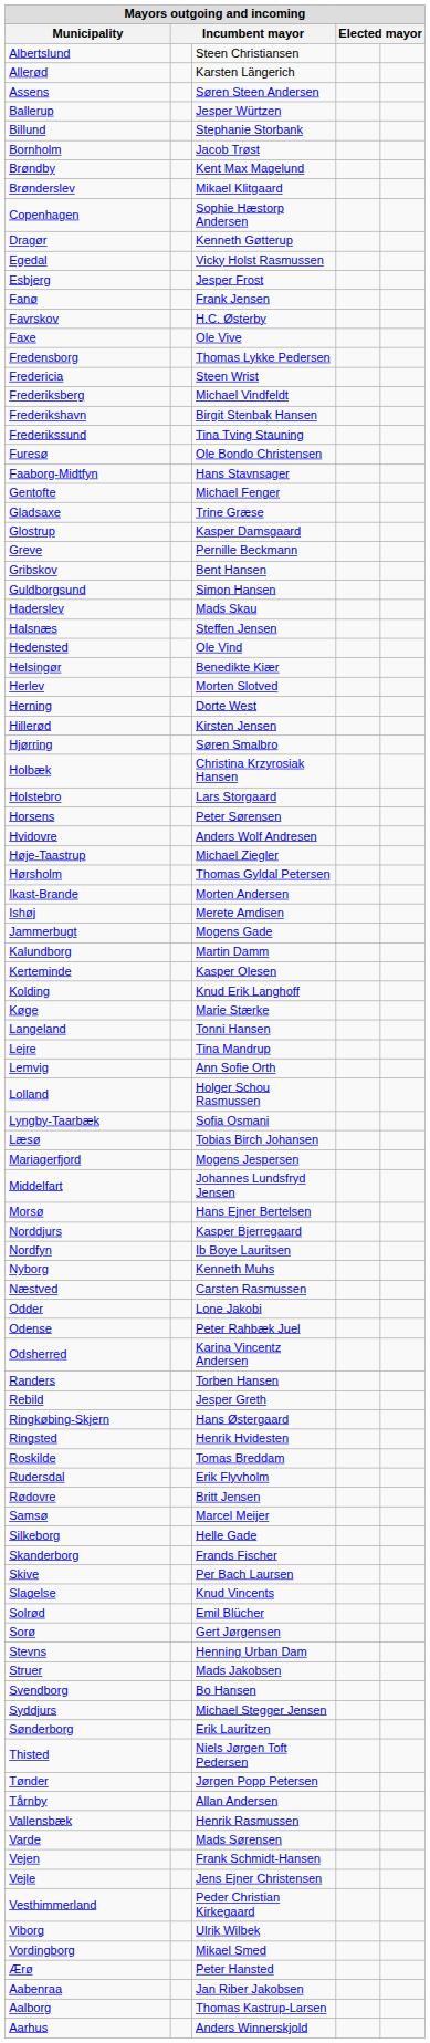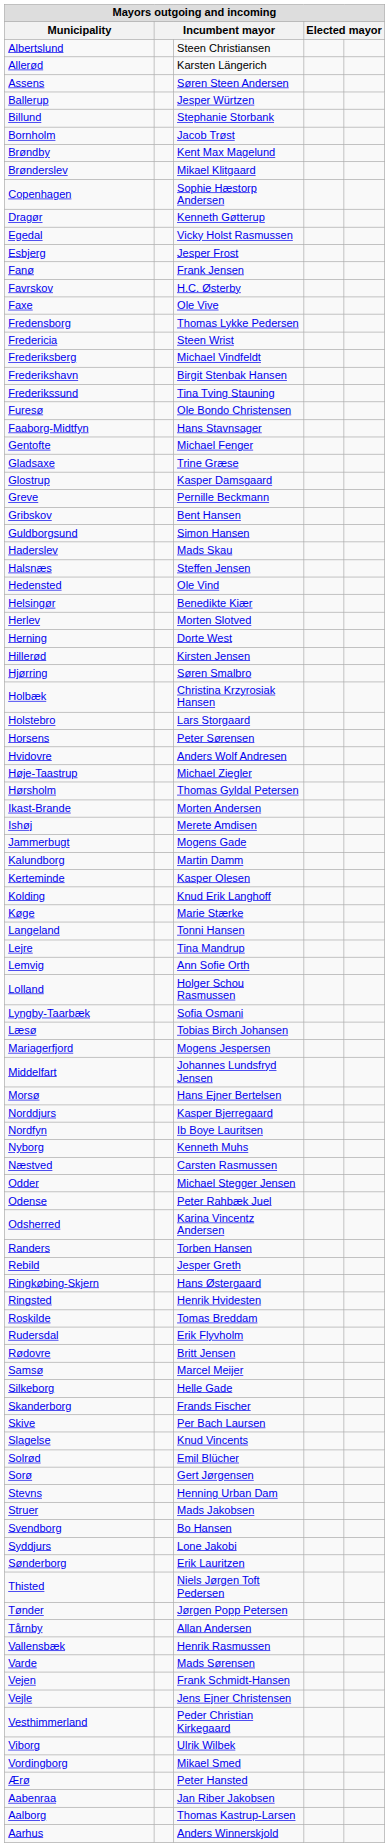Odder | column 3: Lone Jakobi -> Michael Stegger Jensen
Syddjurs | column 3: Michael Stegger Jensen -> Lone Jakobi
